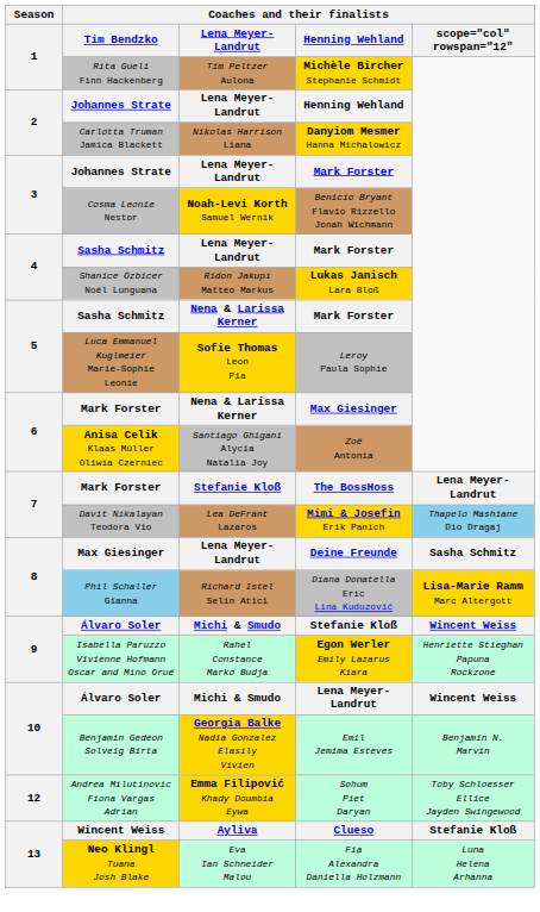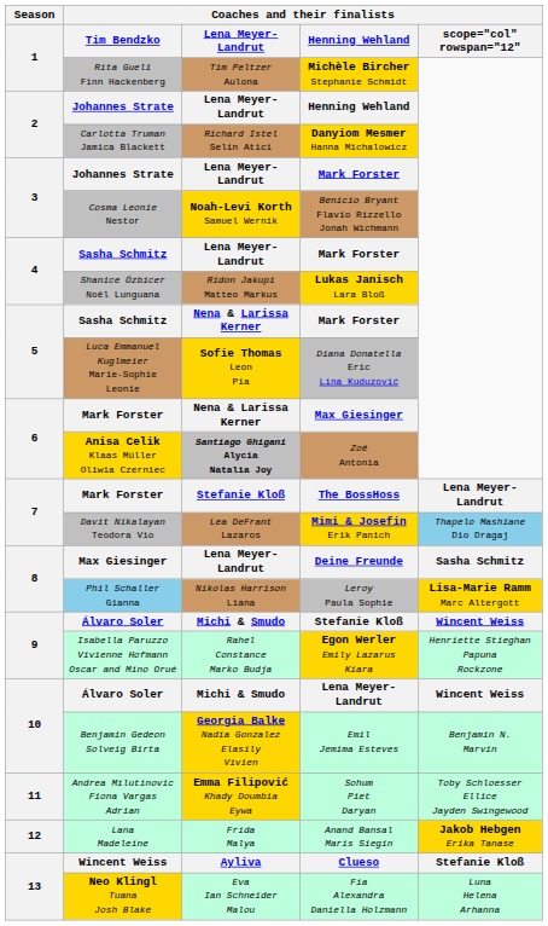Carlotta Truman Jamica Blackett | Coaches and their finalists / Lena Meyer-Landrut: Nikolas Harrison Liana -> Richard Istel Selin Atici
Luca Emmanuel Kuglmeier Marie-Sophie Leonie | Coaches and their finalists / Henning Wehland: Leroy Paula Sophie -> Diana Donatella Eric Lina Kuduzović
Anisa Celik Klaas Müller Oliwia Czerniec | Coaches and their finalists / Lena Meyer-Landrut: normal -> bold
Phil Schaller Gianna | Coaches and their finalists / Lena Meyer-Landrut: Richard Istel Selin Atici -> Nikolas Harrison Liana
Phil Schaller Gianna | Coaches and their finalists / Henning Wehland: Diana Donatella Eric Lina Kuduzović -> Leroy Paula Sophie
Andrea Milutinovic Fiona Vargas Adrian | Season / 1: 12 -> 11
+ row: 12 | Lana Madeleine | Frida Malya | Anand Bansal Maris Siegin | Jakob Hebgen Erika Tanase
